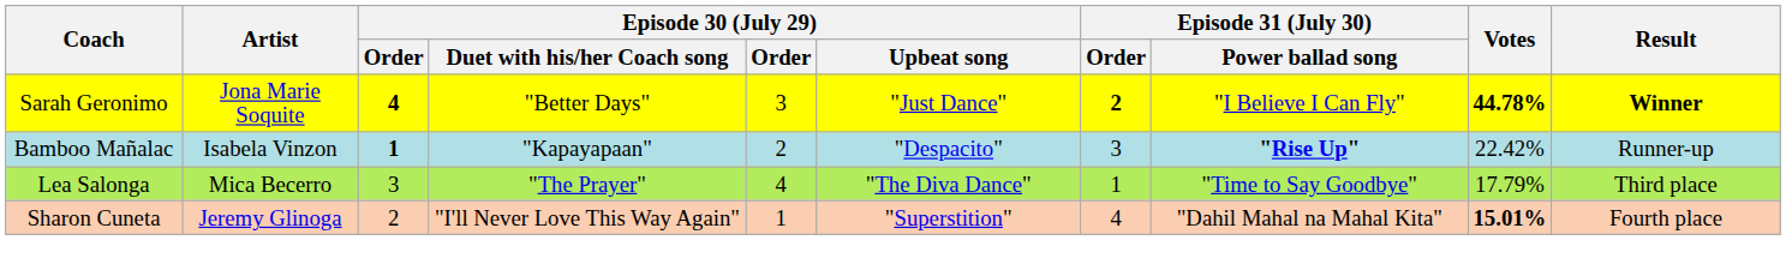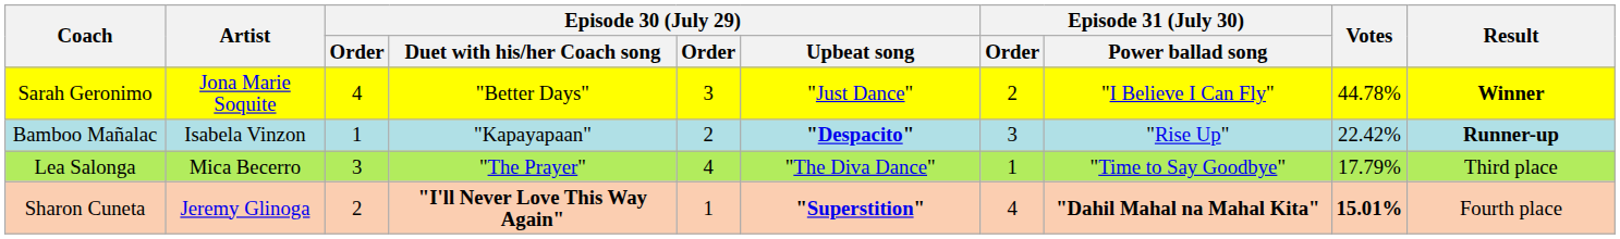Sarah Geronimo | column 3: bold -> normal
Sarah Geronimo | Episode 31 (July 30) / Order: bold -> normal
Sarah Geronimo | Votes: bold -> normal
Bamboo Mañalac | column 3: bold -> normal
Bamboo Mañalac | Episode 30 (July 29) / Upbeat song: normal -> bold
Bamboo Mañalac | Episode 31 (July 30) / Power ballad song: bold -> normal
Bamboo Mañalac | Result: normal -> bold
Sharon Cuneta | Episode 30 (July 29) / Duet with his/her Coach song: normal -> bold
Sharon Cuneta | Episode 30 (July 29) / Upbeat song: normal -> bold
Sharon Cuneta | Episode 31 (July 30) / Power ballad song: normal -> bold
